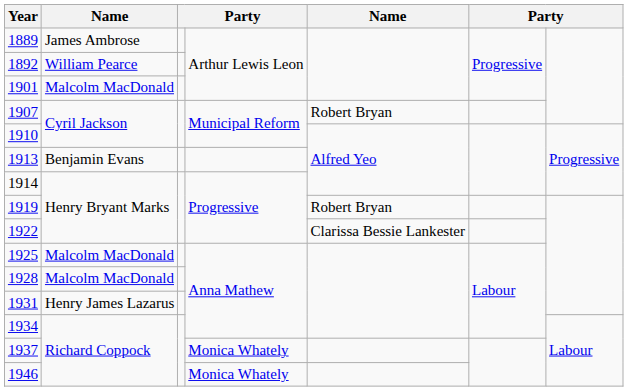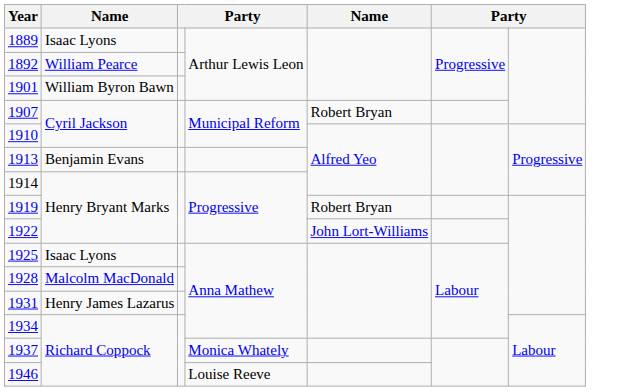1889 | column 2: James Ambrose -> Isaac Lyons
1901 | column 2: Malcolm MacDonald -> William Byron Bawn
1922 | column 5: Clarissa Bessie Lankester -> John Lort-Williams
1925 | column 2: Malcolm MacDonald -> Isaac Lyons
1946 | column 4: Monica Whately -> Louise Reeve
